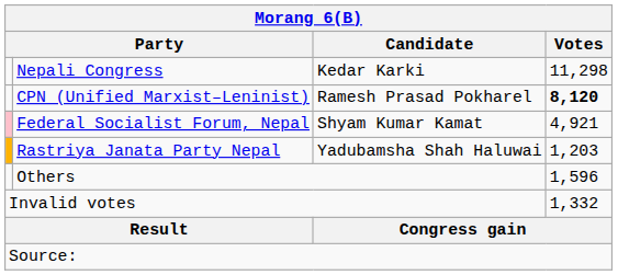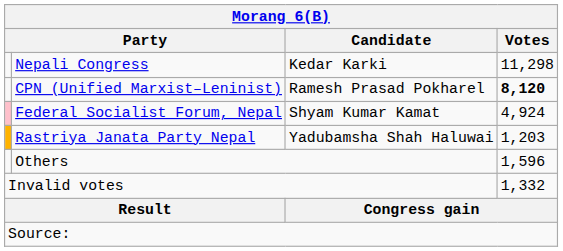Federal Socialist Forum, Nepal | Votes: 4,921 -> 4,924
